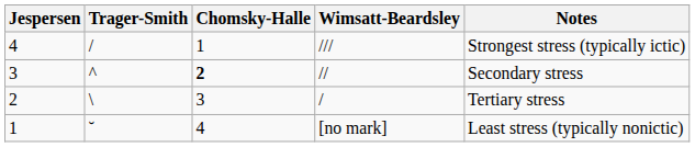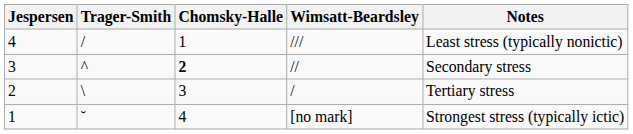row 2 | Notes: Strongest stress (typically ictic) -> Least stress (typically nonictic)
row 5 | Notes: Least stress (typically nonictic) -> Strongest stress (typically ictic)
